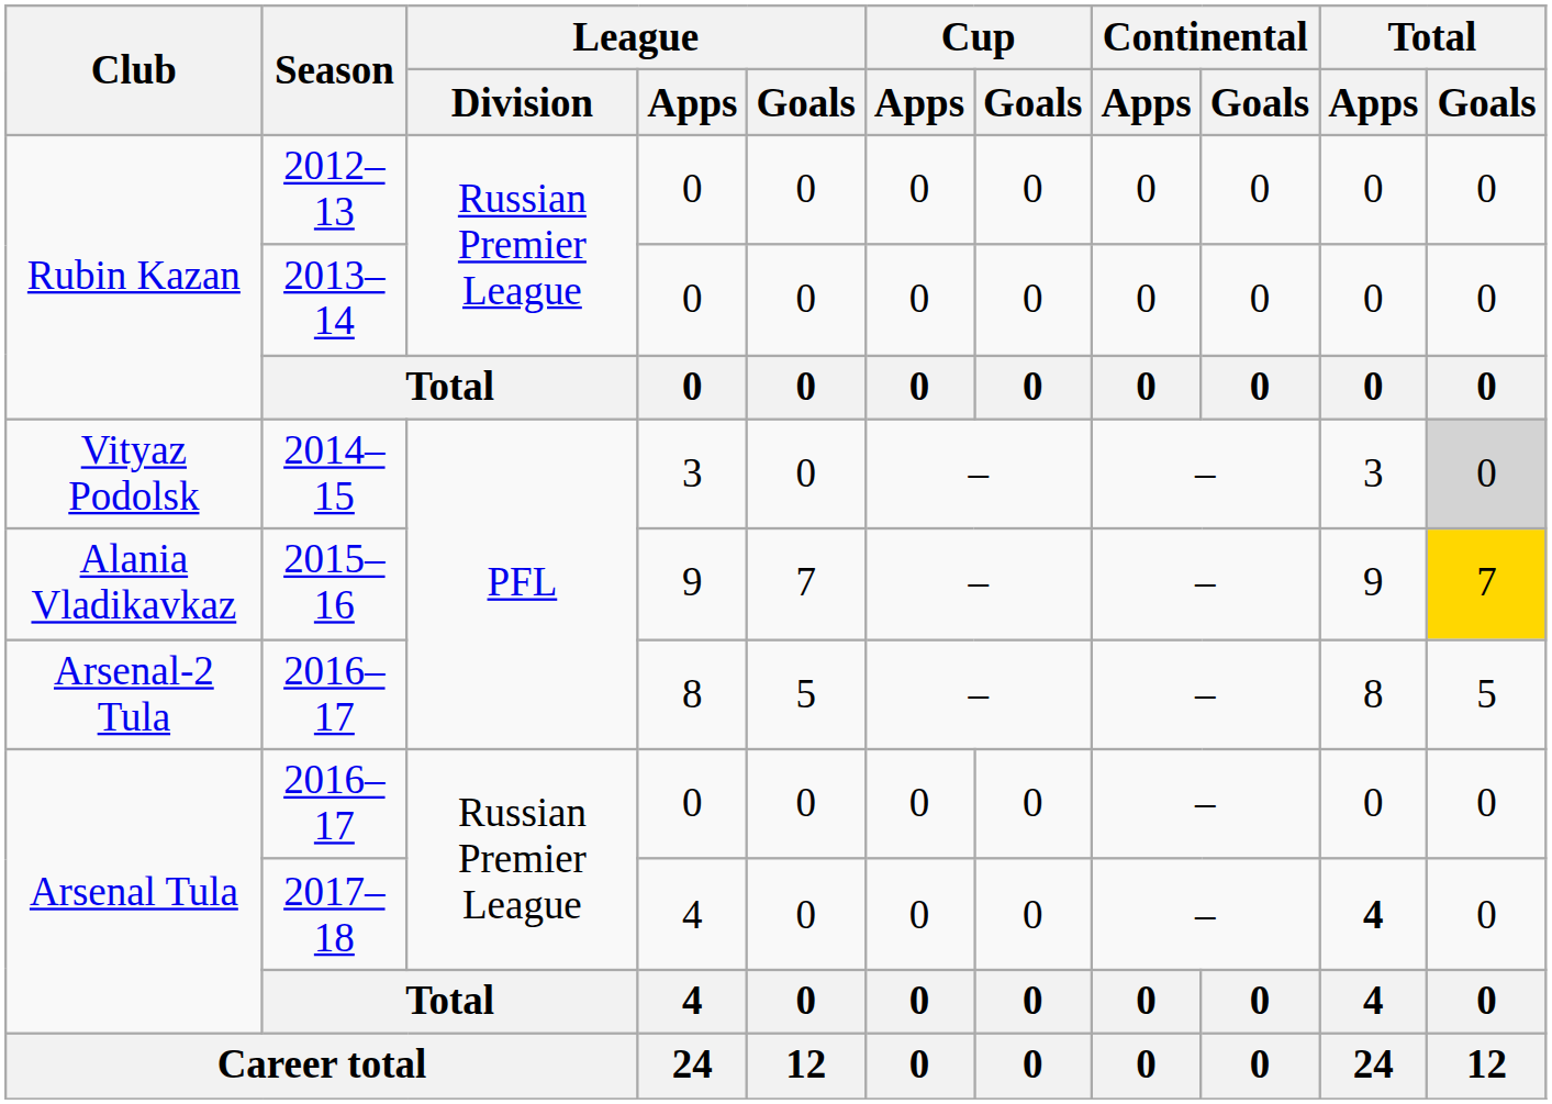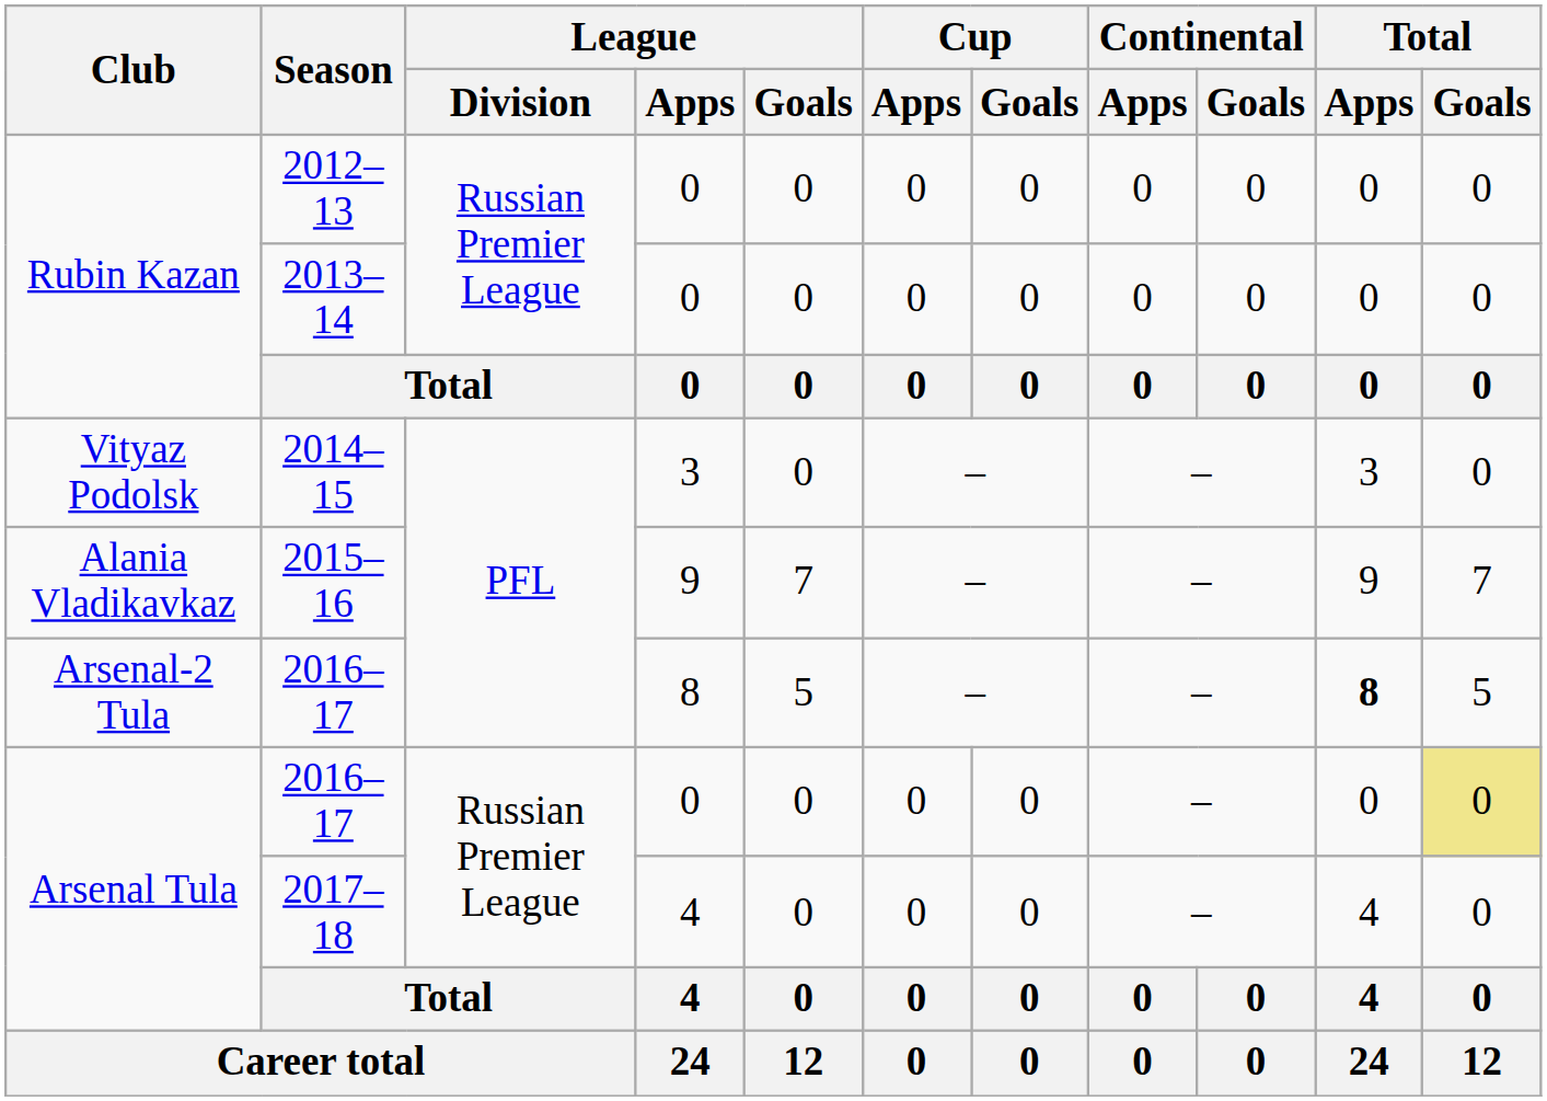2014–15 | Total / Goals: lightgrey background -> no background
2015–16 | Total / Goals: gold background -> no background
Arsenal-2 Tula / 2016–17 | Total / Apps: normal -> bold
Arsenal Tula / 2016–17 | Total / Goals: no background -> khaki background
2017–18 | Total / Apps: bold -> normal
